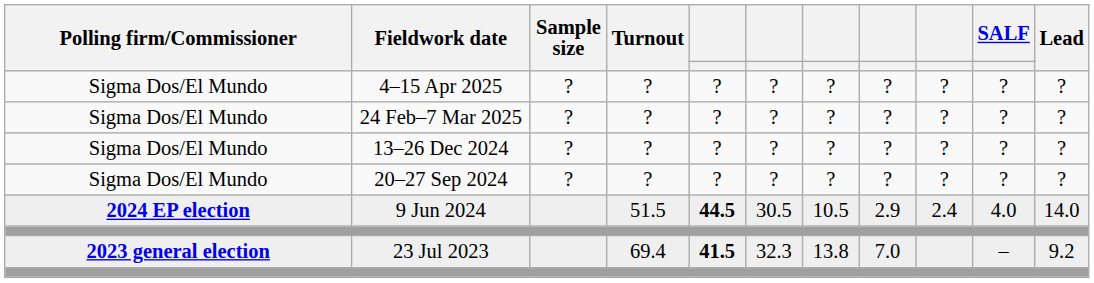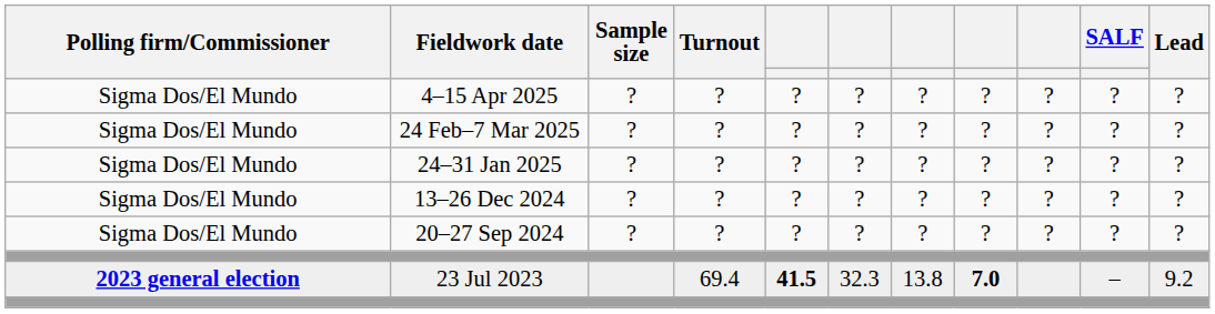+ row: Sigma Dos/El Mundo | 24–31 Jan 2025 | ? | ? | ? | ? | ? | ? | ? | ? | ?
- row: 2024 EP election | 9 Jun 2024 | 51.5 | 44.5 | 30.5 | 10.5 | 2.9 | 2.4 | 4.0 | 14.0
23 Jul 2023 | column 8: normal -> bold
